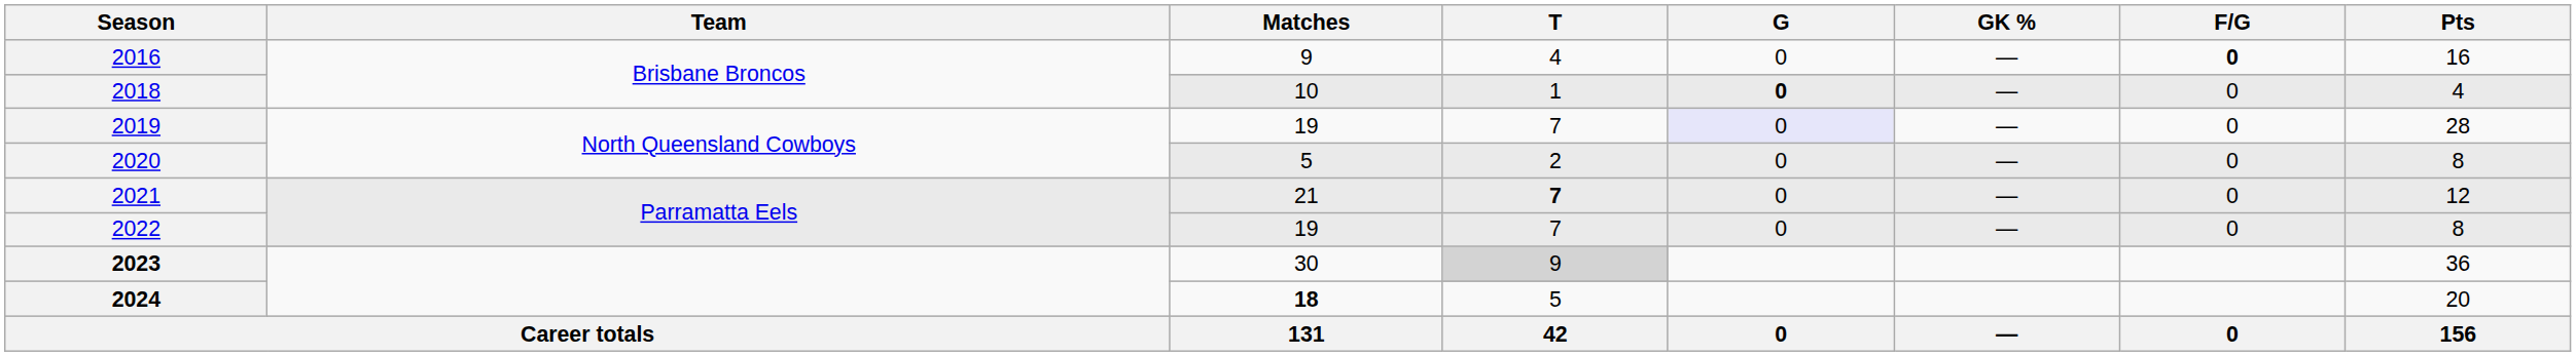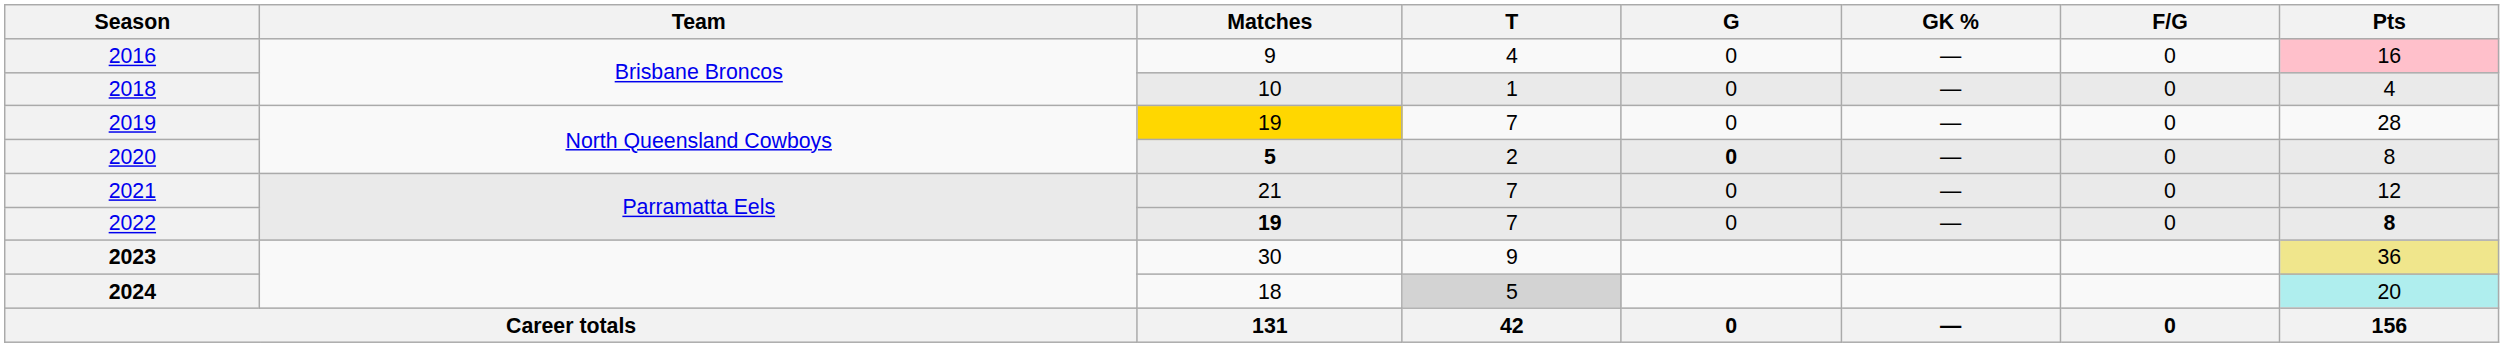2016 | F/G: bold -> normal
2016 | Pts: no background -> pink background
2018 | G: bold -> normal
2019 | Matches: no background -> gold background
2019 | G: lavender background -> no background
2020 | Matches: normal -> bold
2020 | G: normal -> bold
2021 | T: bold -> normal
2022 | Matches: normal -> bold
2022 | Pts: normal -> bold
2023 | T: lightgrey background -> no background
2023 | Pts: no background -> khaki background
2024 | Matches: bold -> normal
2024 | T: no background -> lightgrey background
2024 | Pts: no background -> paleturquoise background
